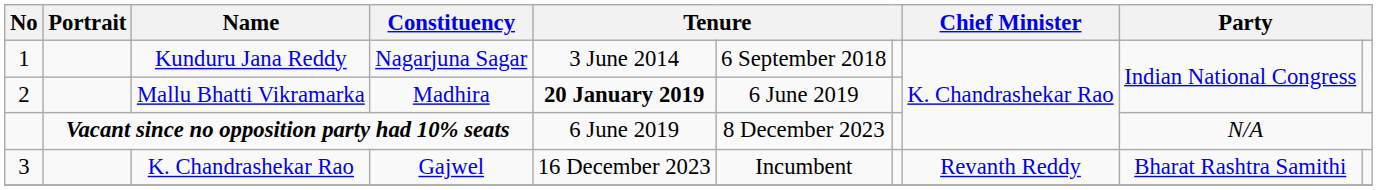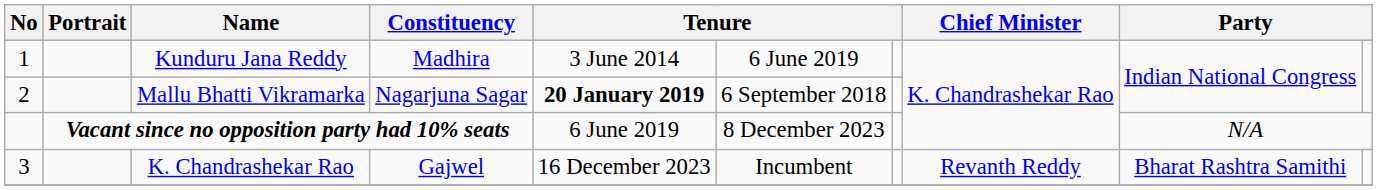Kunduru Jana Reddy | Constituency: Nagarjuna Sagar -> Madhira
Kunduru Jana Reddy | column 6: 6 September 2018 -> 6 June 2019
Mallu Bhatti Vikramarka | Constituency: Madhira -> Nagarjuna Sagar
Mallu Bhatti Vikramarka | column 6: 6 June 2019 -> 6 September 2018
